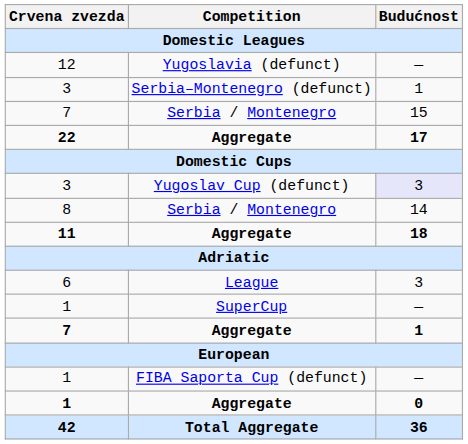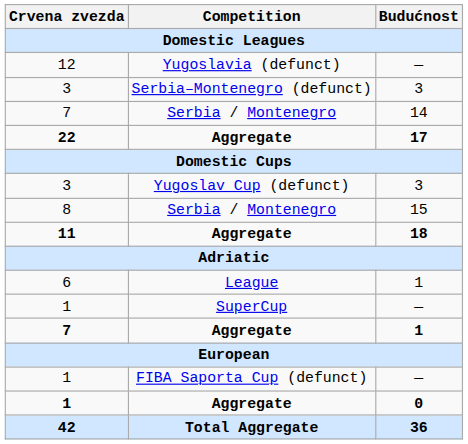3 / Serbia–Montenegro (defunct) | Budućnost: 1 -> 3
7 / Serbia / Montenegro | Budućnost: 15 -> 14
3 / Yugoslav Cup (defunct) | Budućnost: lavender background -> no background
8 | Budućnost: 14 -> 15
6 | Budućnost: 3 -> 1
